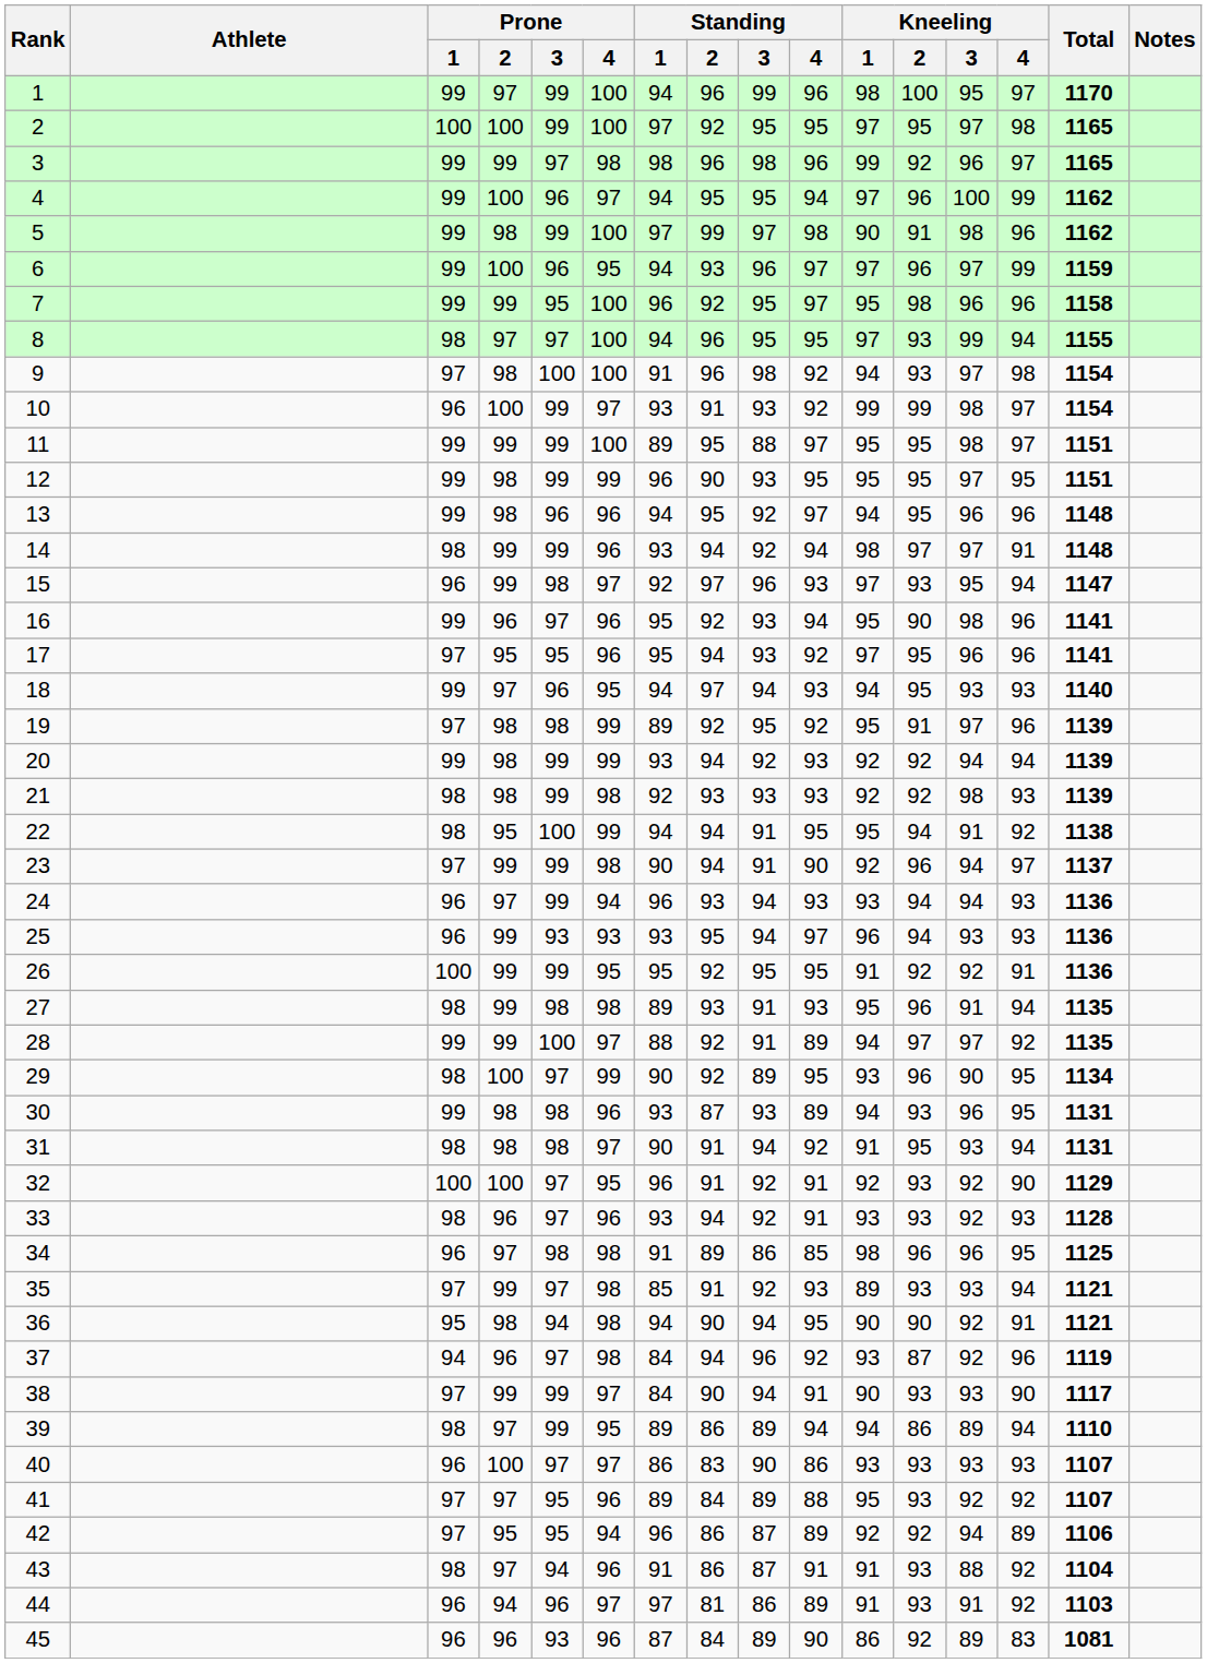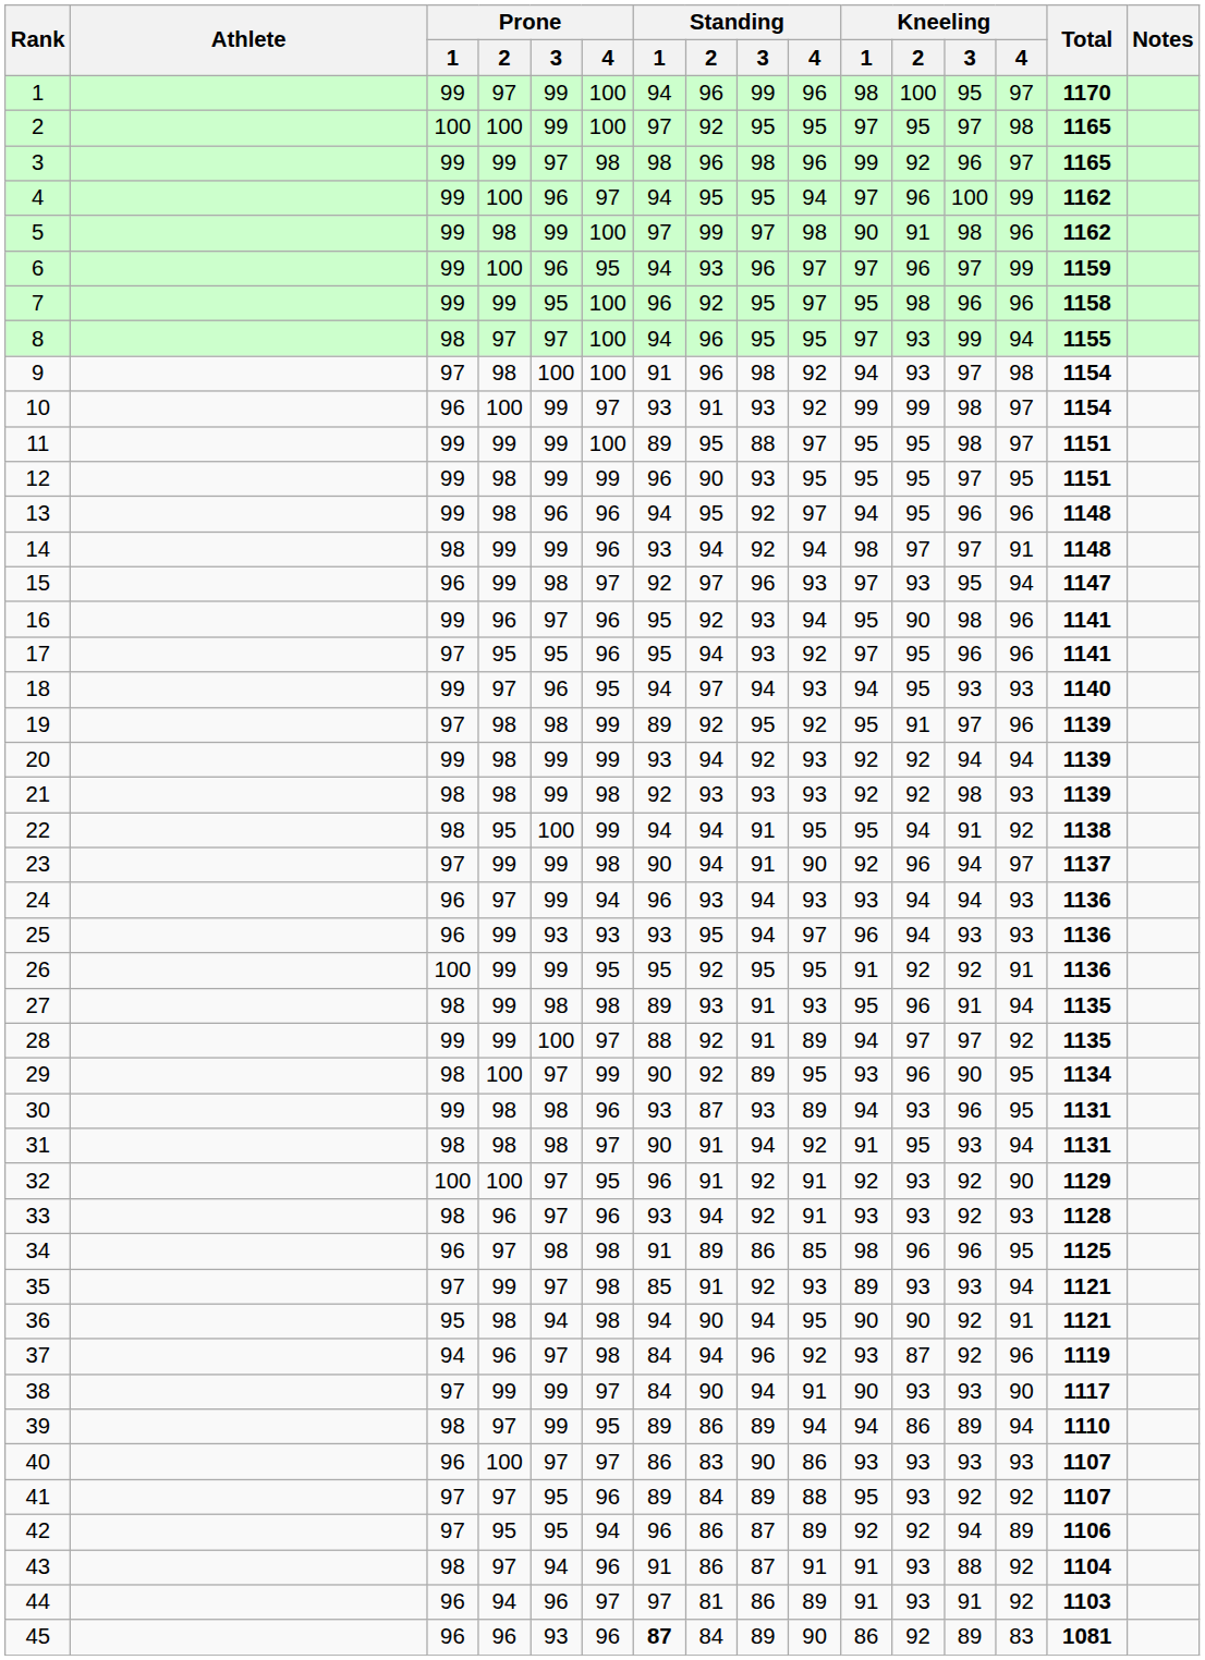45 | Standing / 1: normal -> bold
